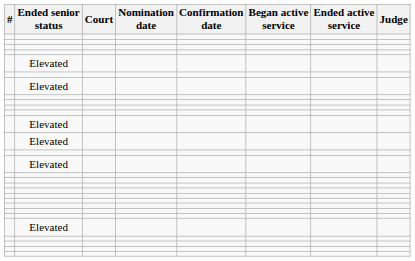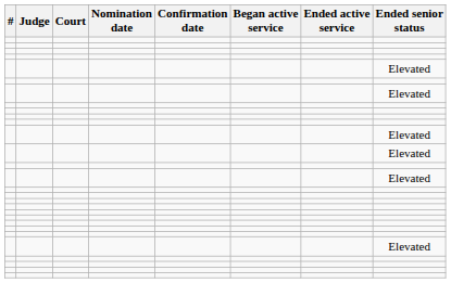columns swapped: Judge <-> Ended senior status
